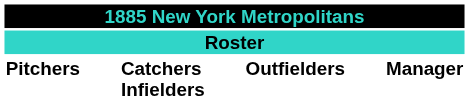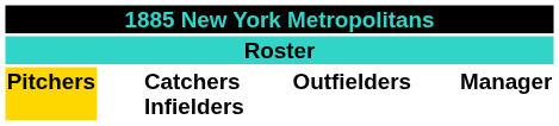Pitchers | column 1: no background -> gold background
